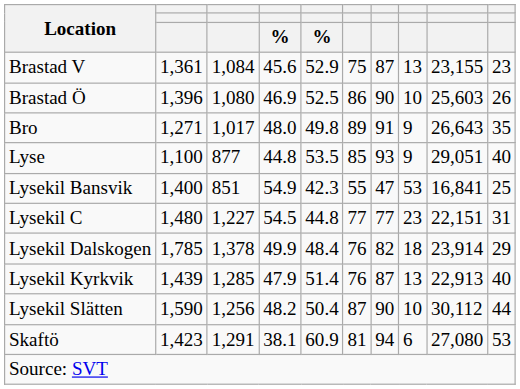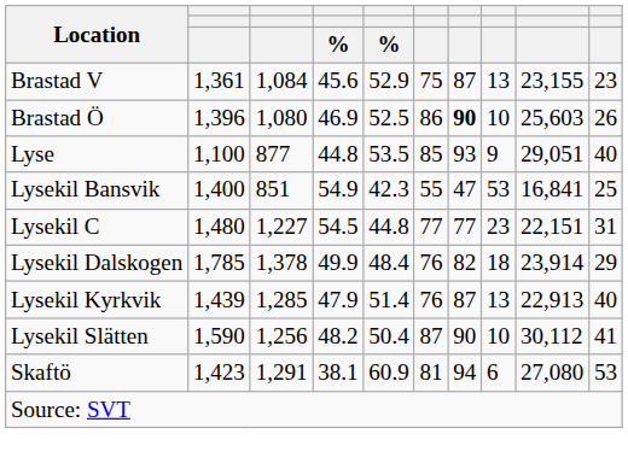Brastad Ö | column 7: normal -> bold
- row: Bro | 1,271 | 1,017 | 48.0 | 49.8 | 89 | 91 | 9 | 26,643 | 35
Lysekil Slätten | column 10: 44 -> 41
